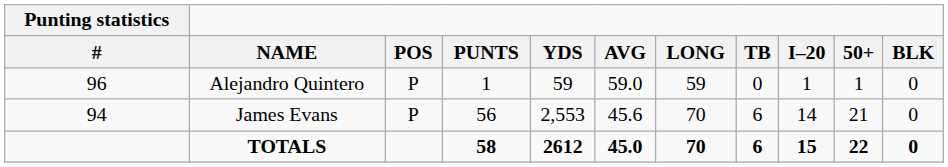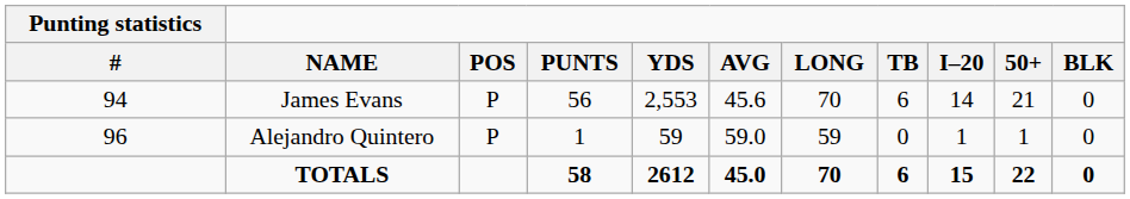rows swapped: James Evans <-> Alejandro Quintero
